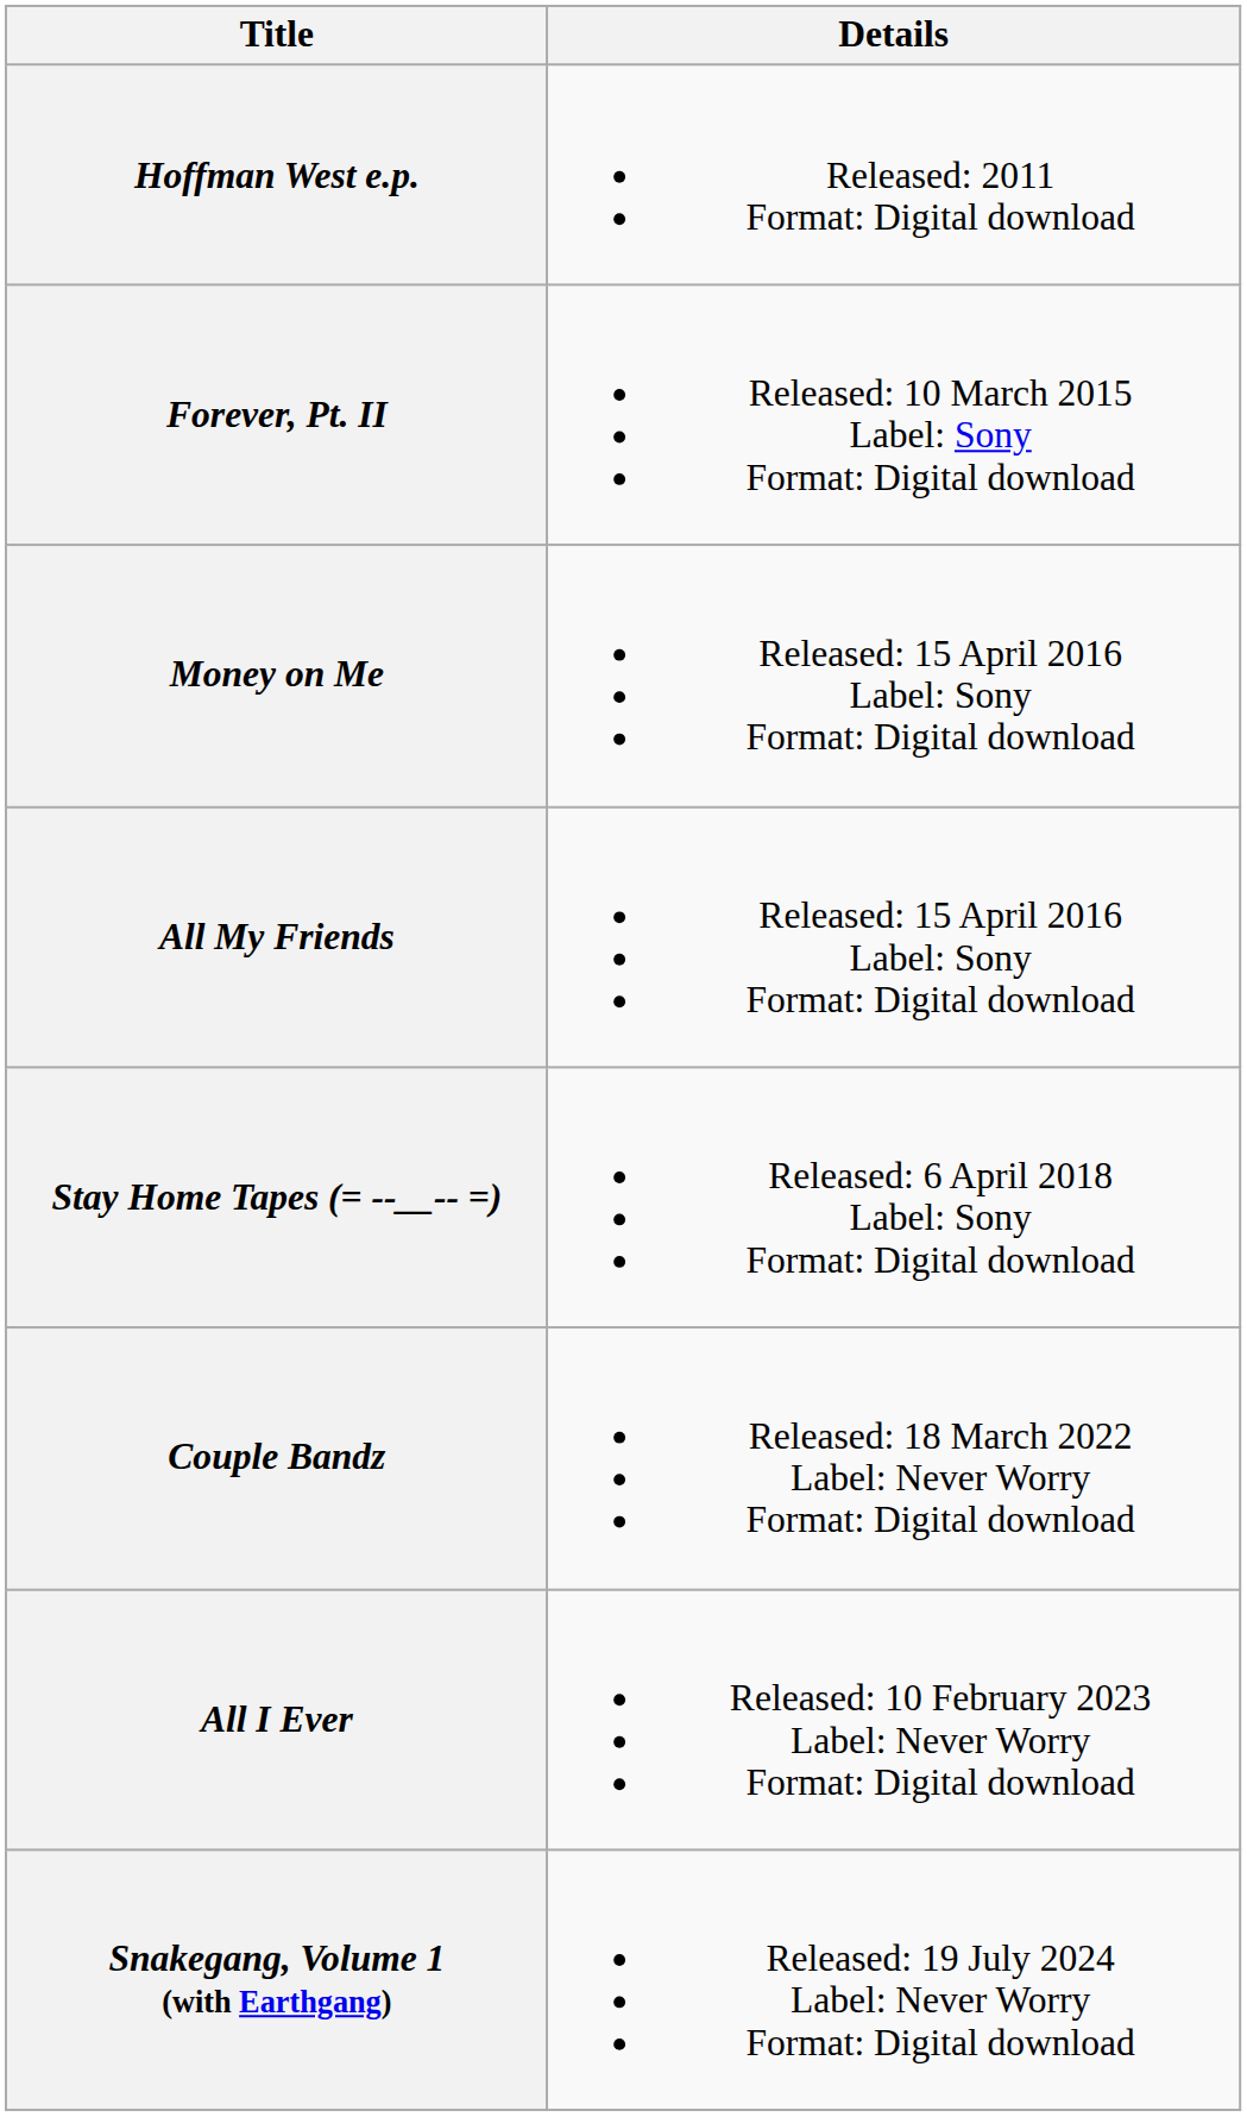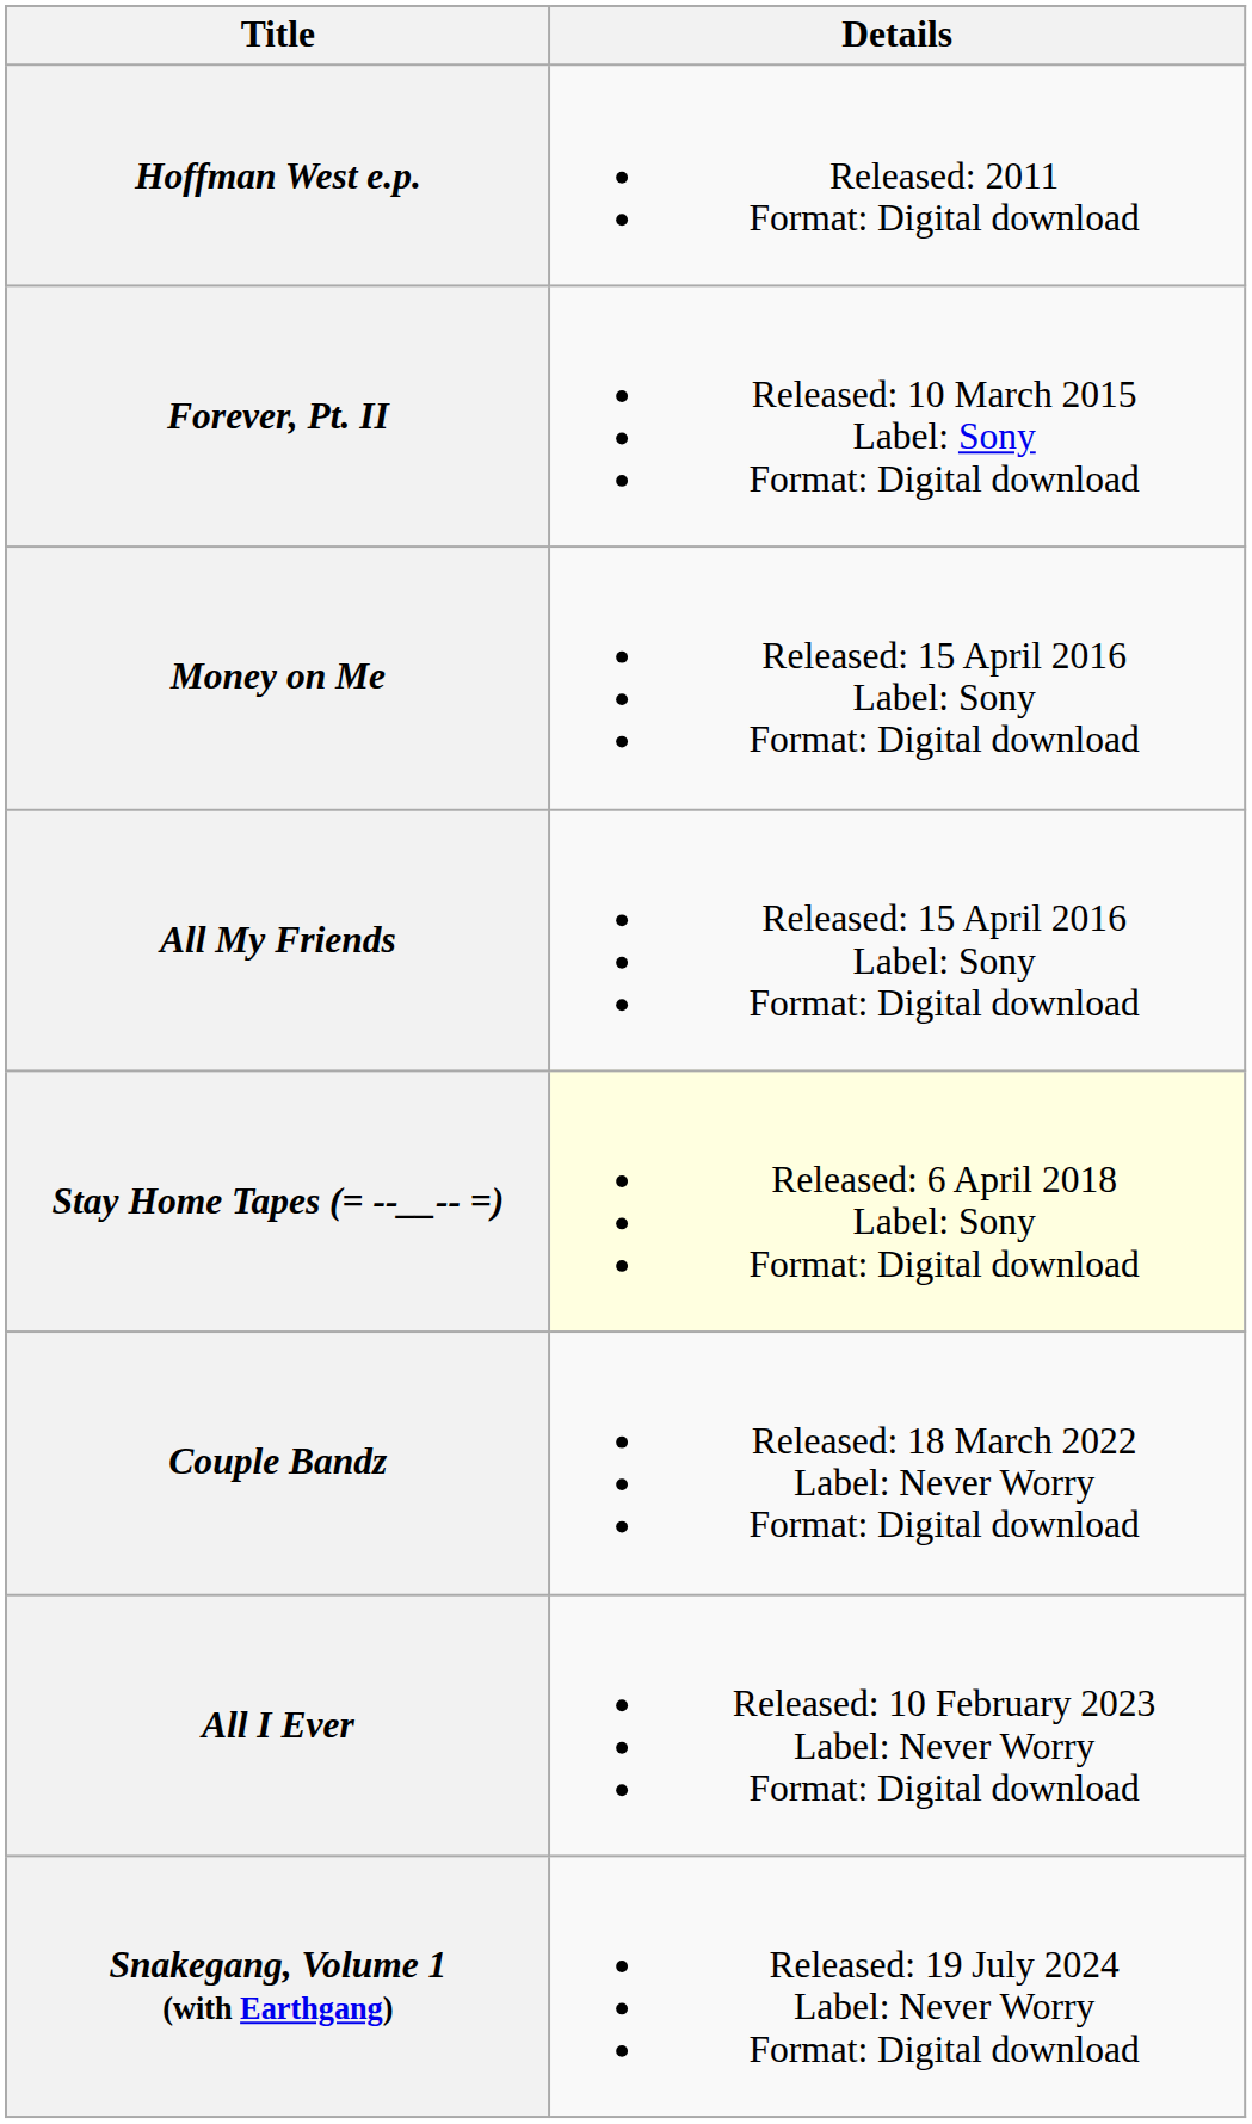Stay Home Tapes (= --__-- =) | Details: no background -> lightyellow background
